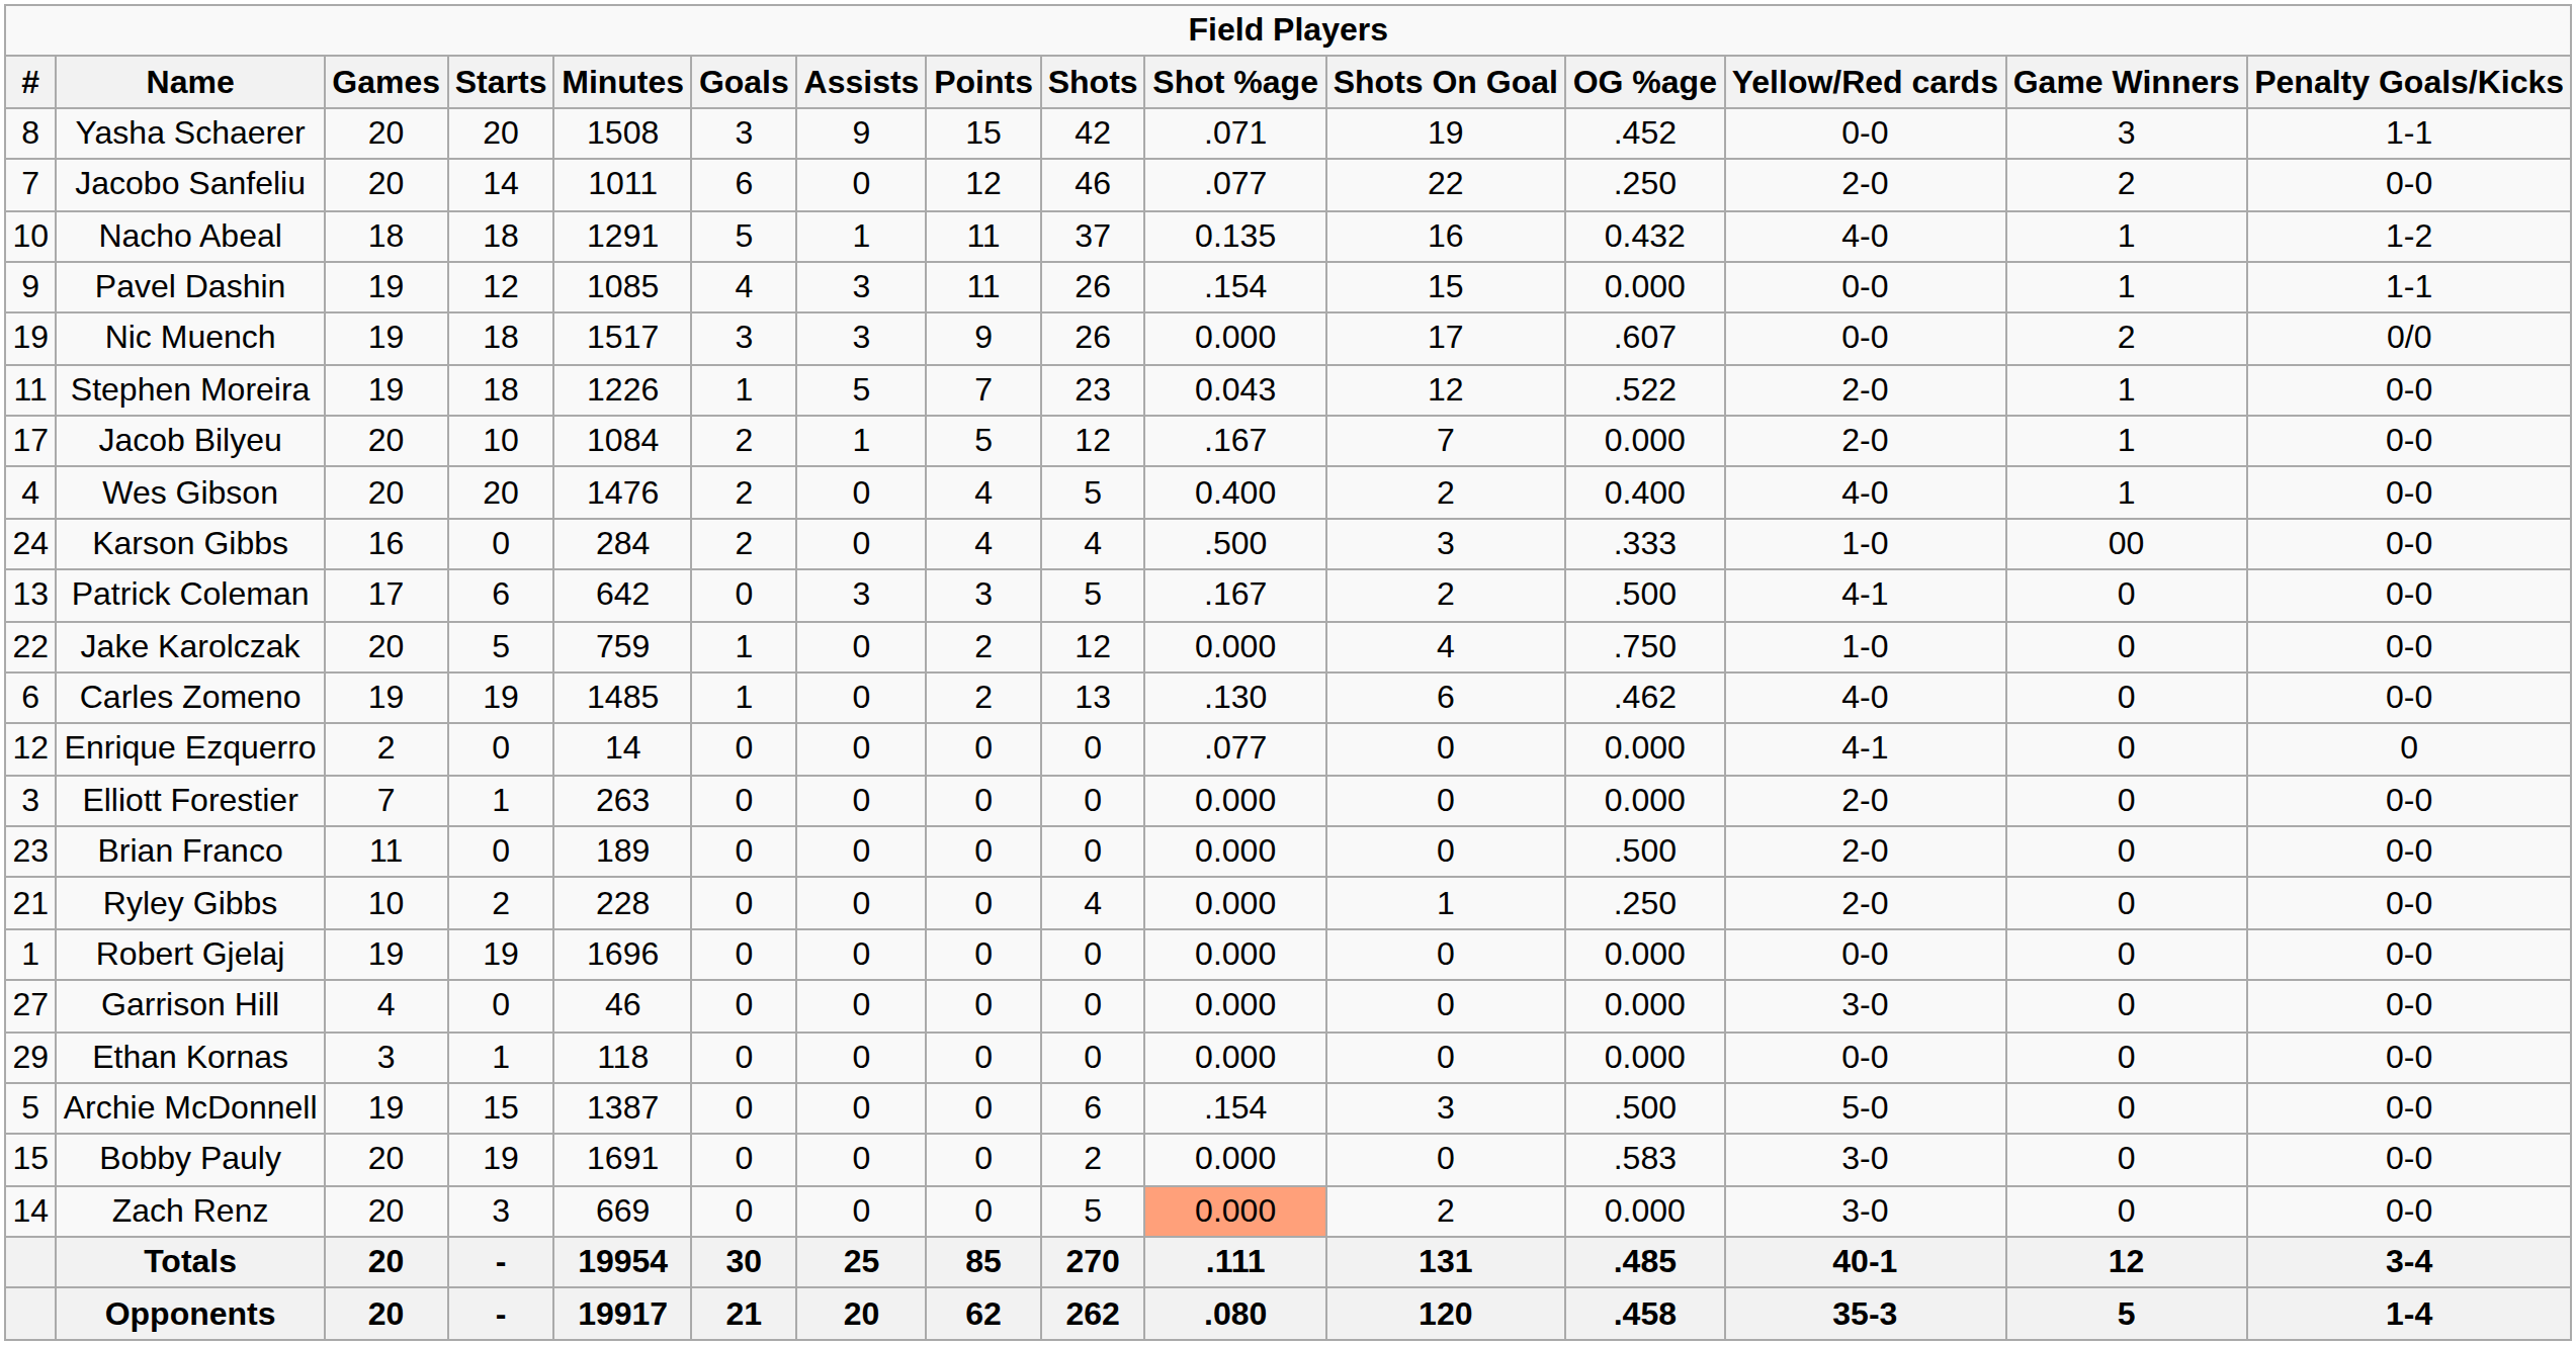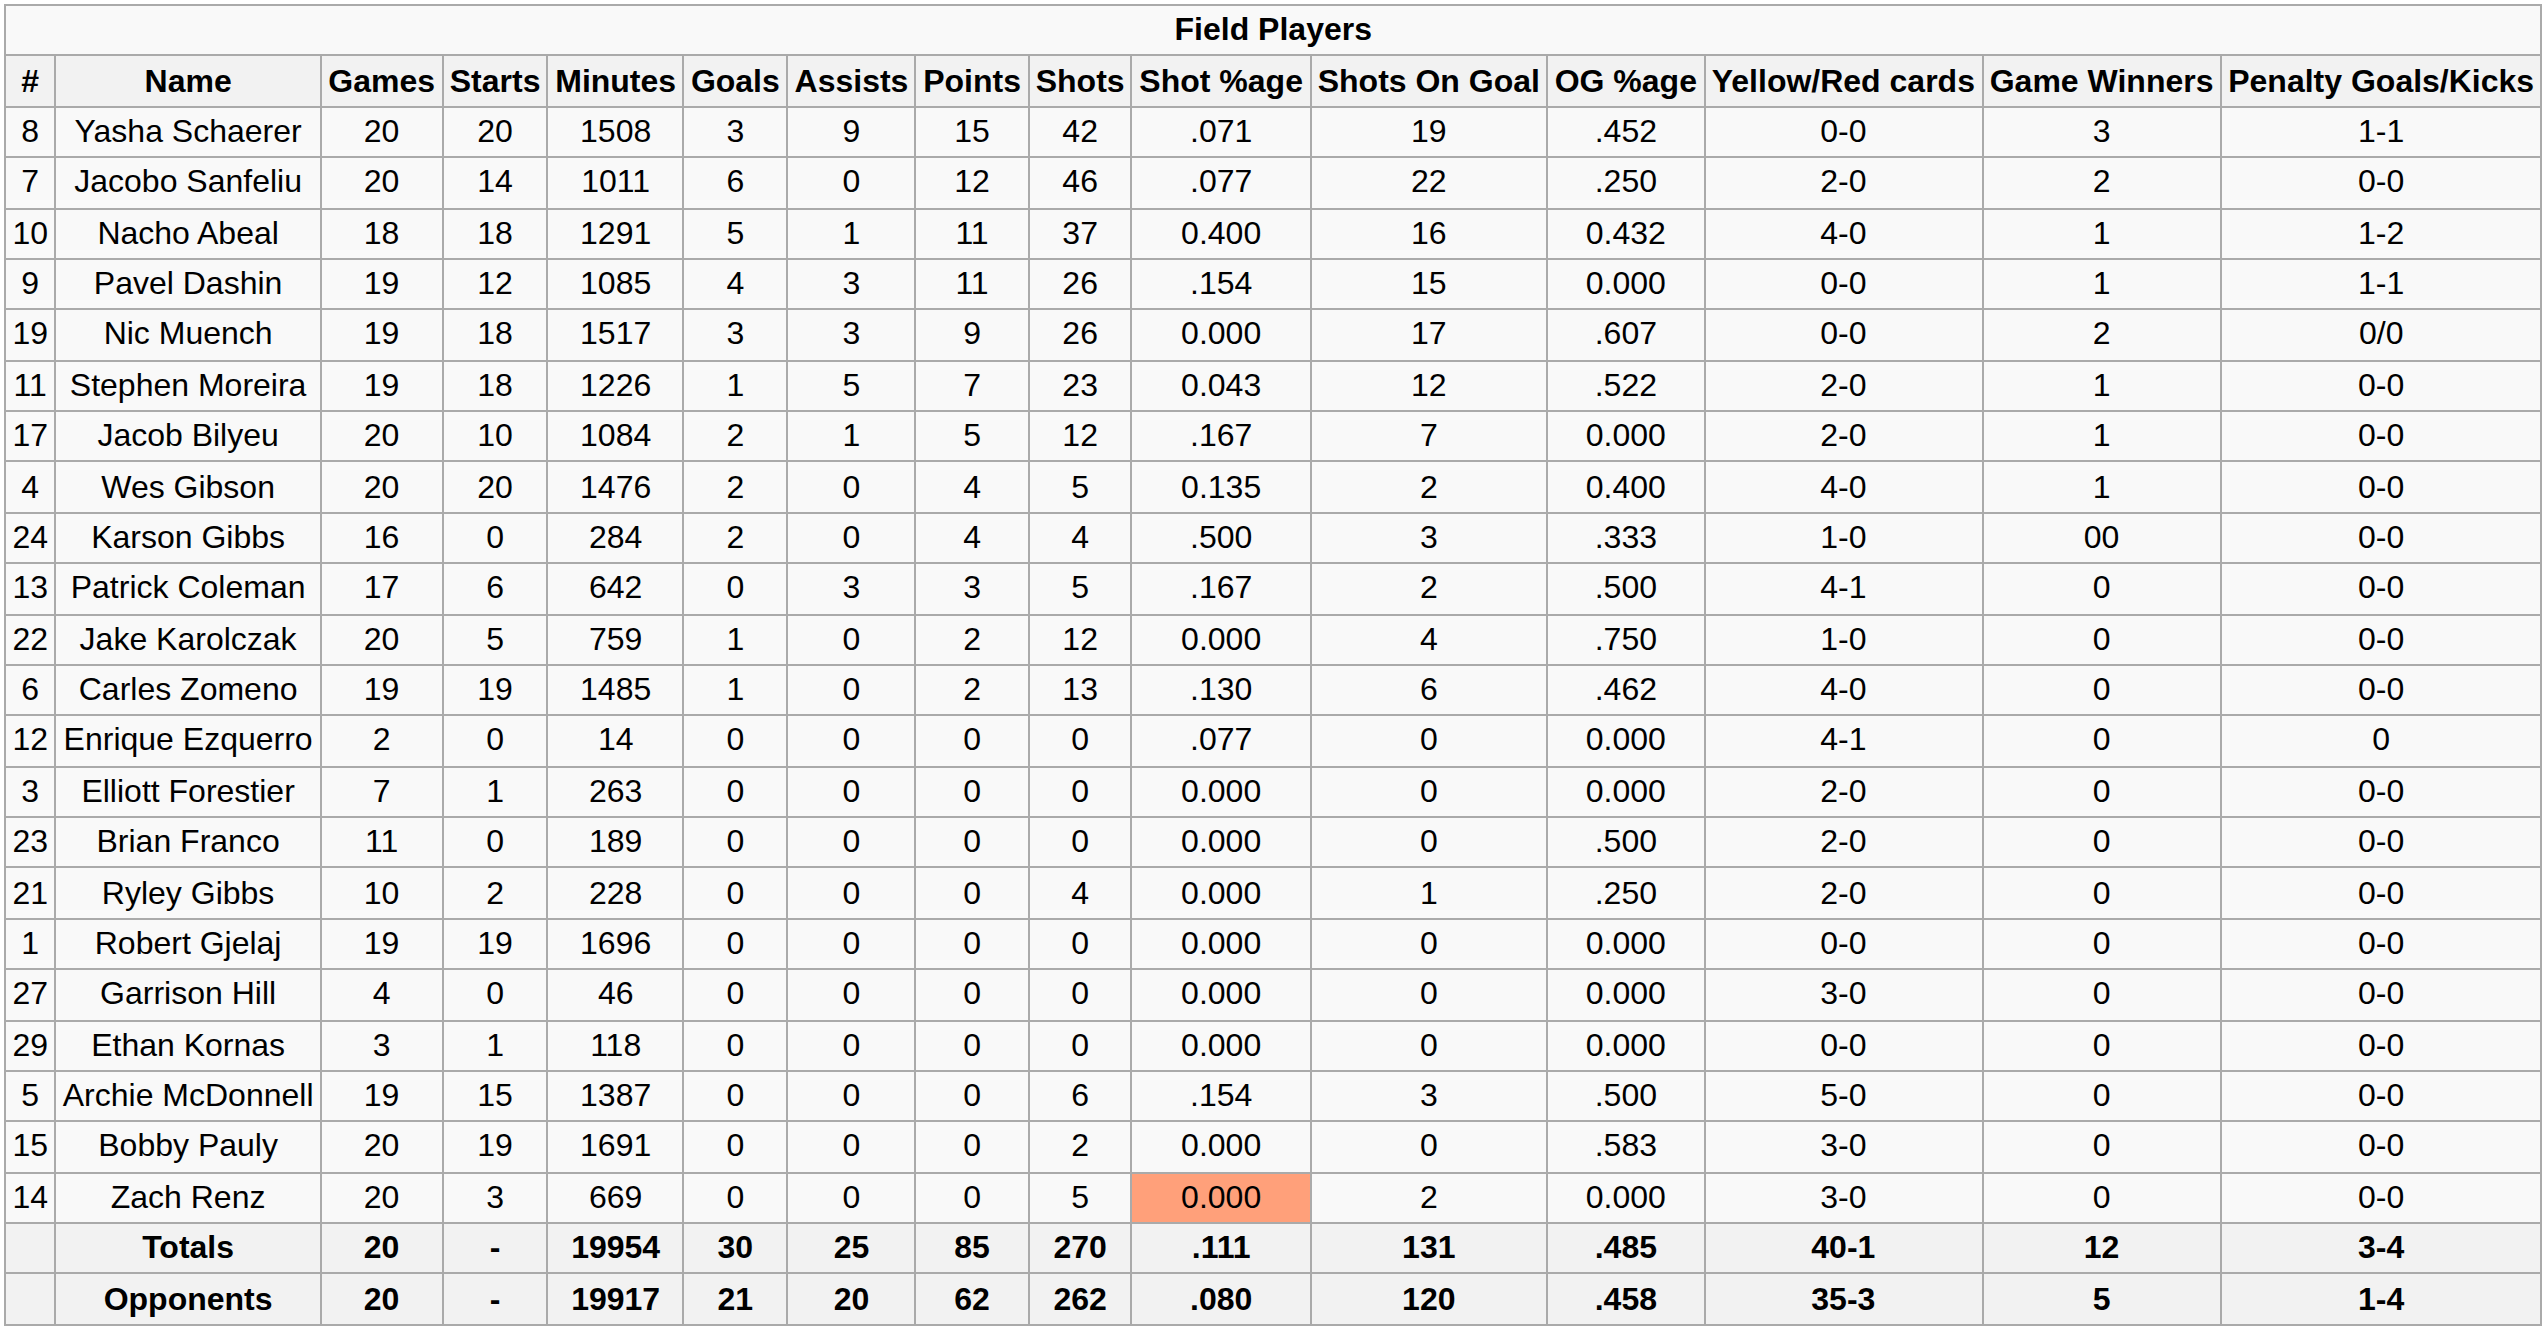Nacho Abeal | Shot %age: 0.135 -> 0.400
Wes Gibson | Shot %age: 0.400 -> 0.135
